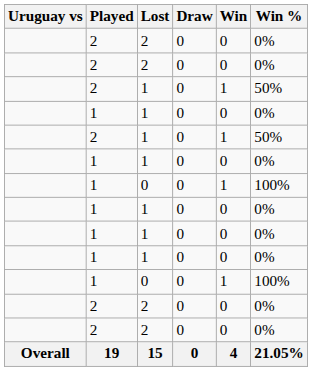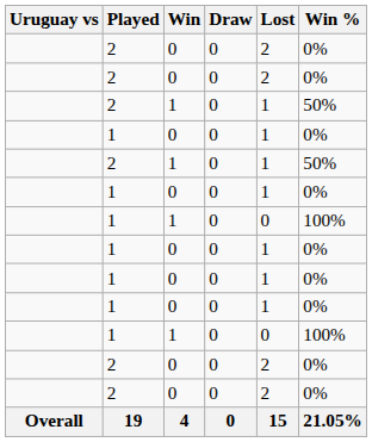columns swapped: Win <-> Lost
